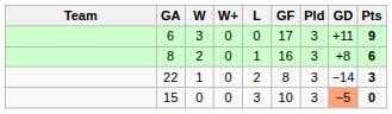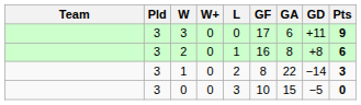columns swapped: Pld <-> GA
row 5 | GD: lightsalmon background -> no background
